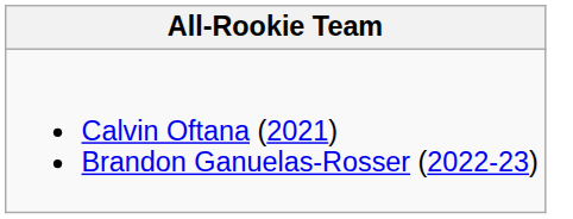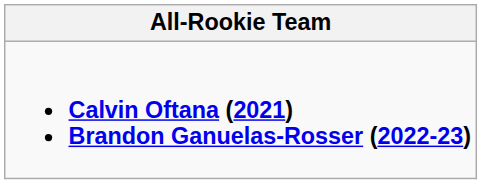row 2 | column 1: normal -> bold
